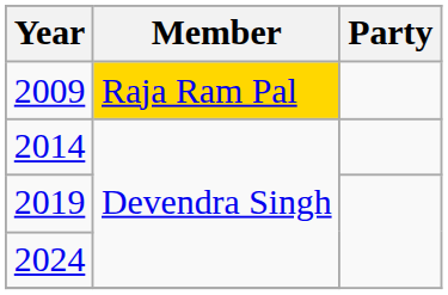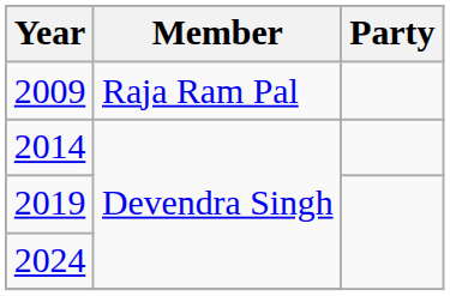2009 | Member: gold background -> no background
